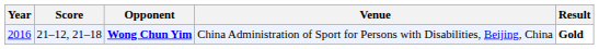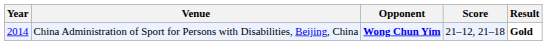columns swapped: Venue <-> Score
row 2 | Year: 2016 -> 2014
